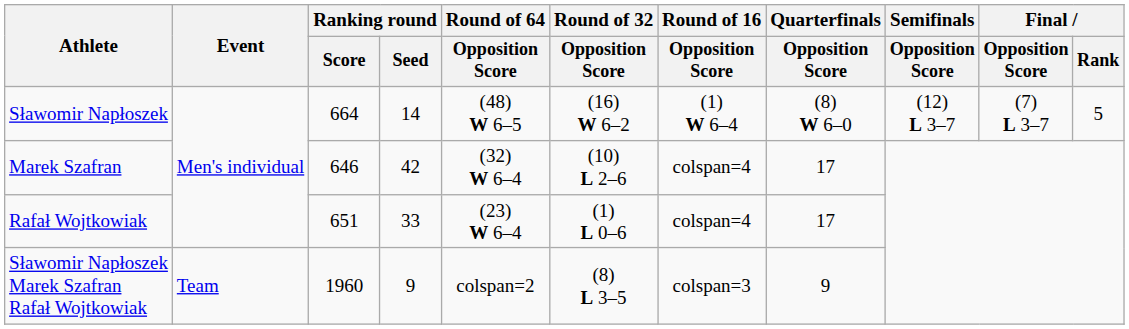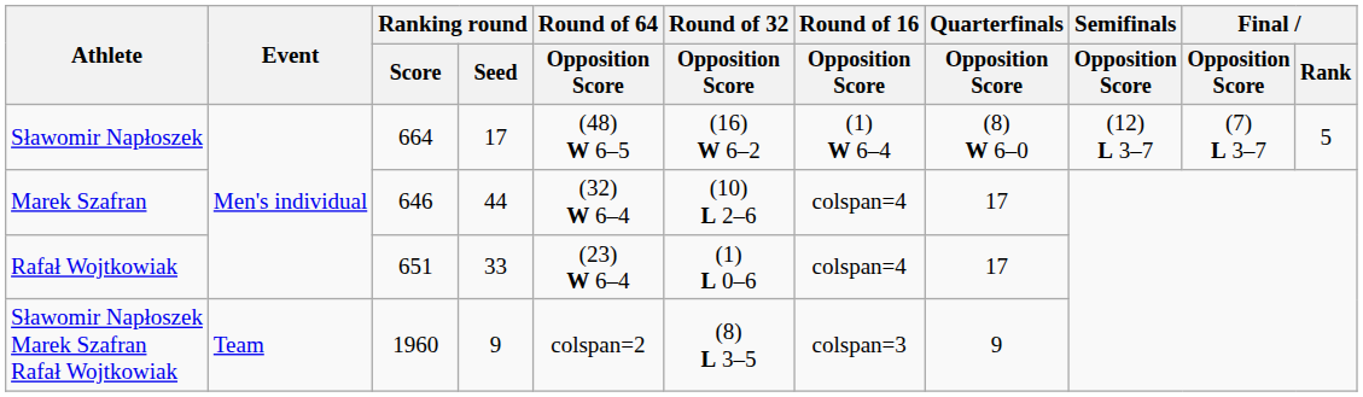Sławomir Napłoszek | Ranking round / Seed: 14 -> 17
Marek Szafran | Ranking round / Seed: 42 -> 44
